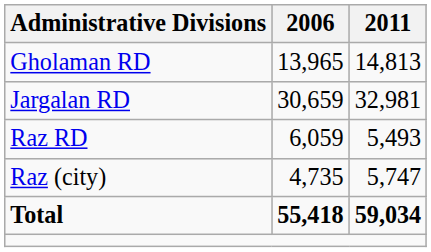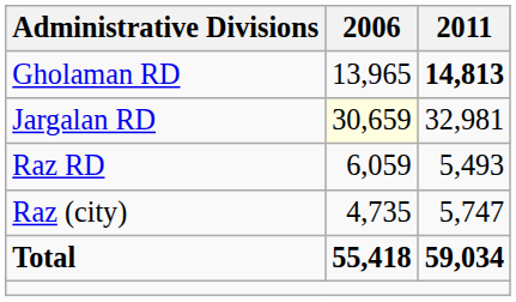Gholaman RD | 2011: normal -> bold
Jargalan RD | 2006: no background -> lightyellow background
